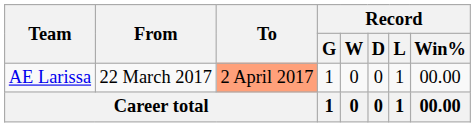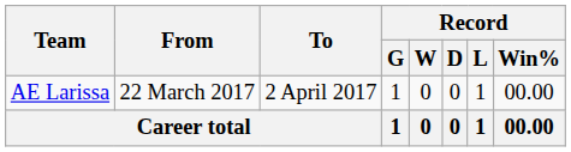AE Larissa | To: lightsalmon background -> no background
